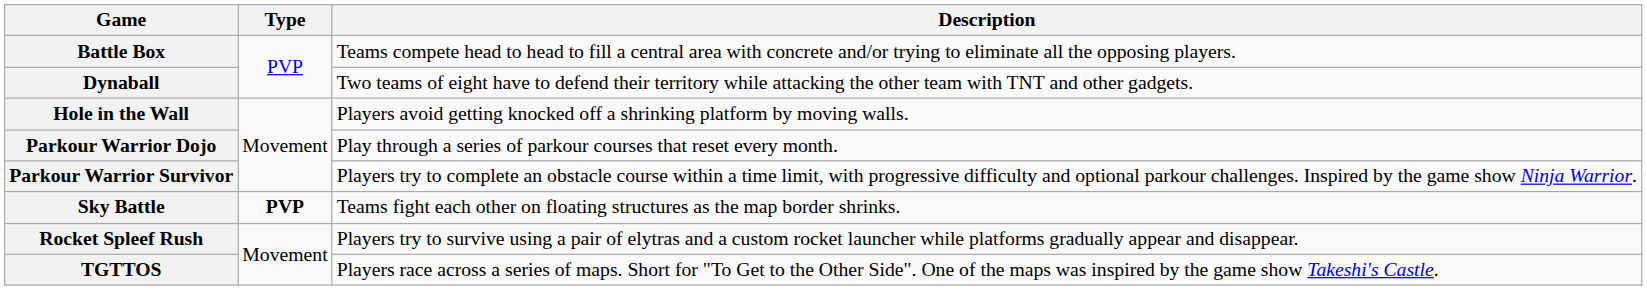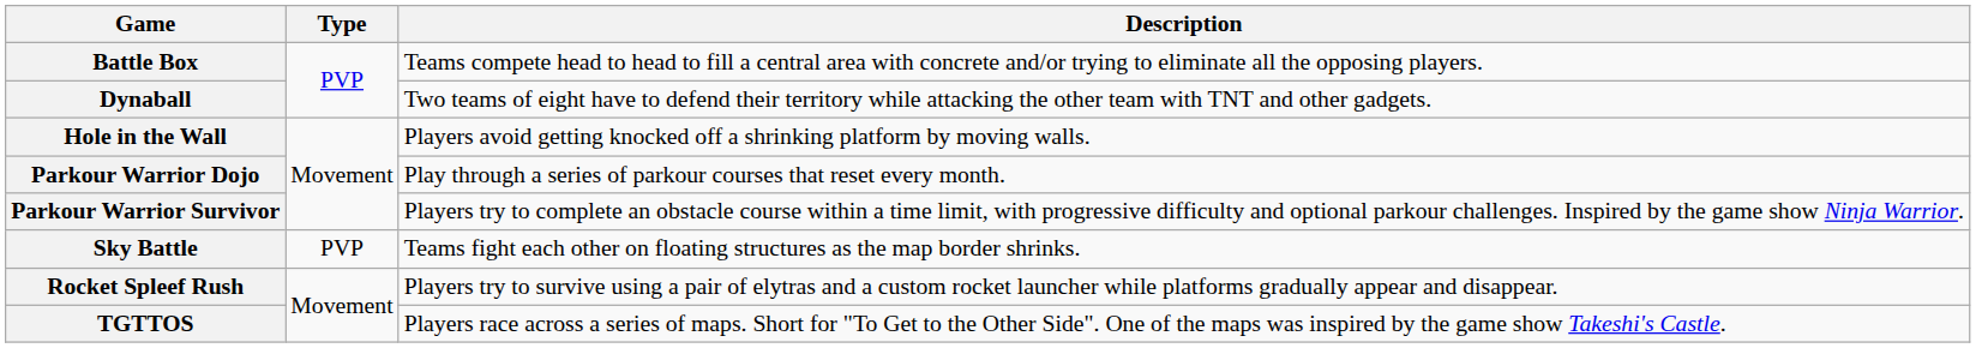Sky Battle | Type: bold -> normal
